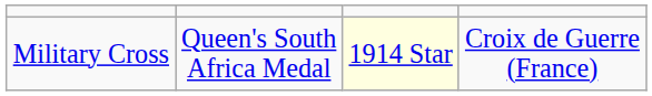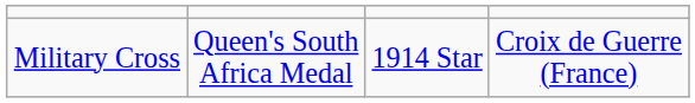Military Cross | column 3: lightyellow background -> no background
